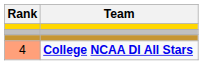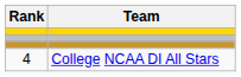row 5 | Rank: lightsalmon background -> no background
row 5 | Team: bold -> normal
